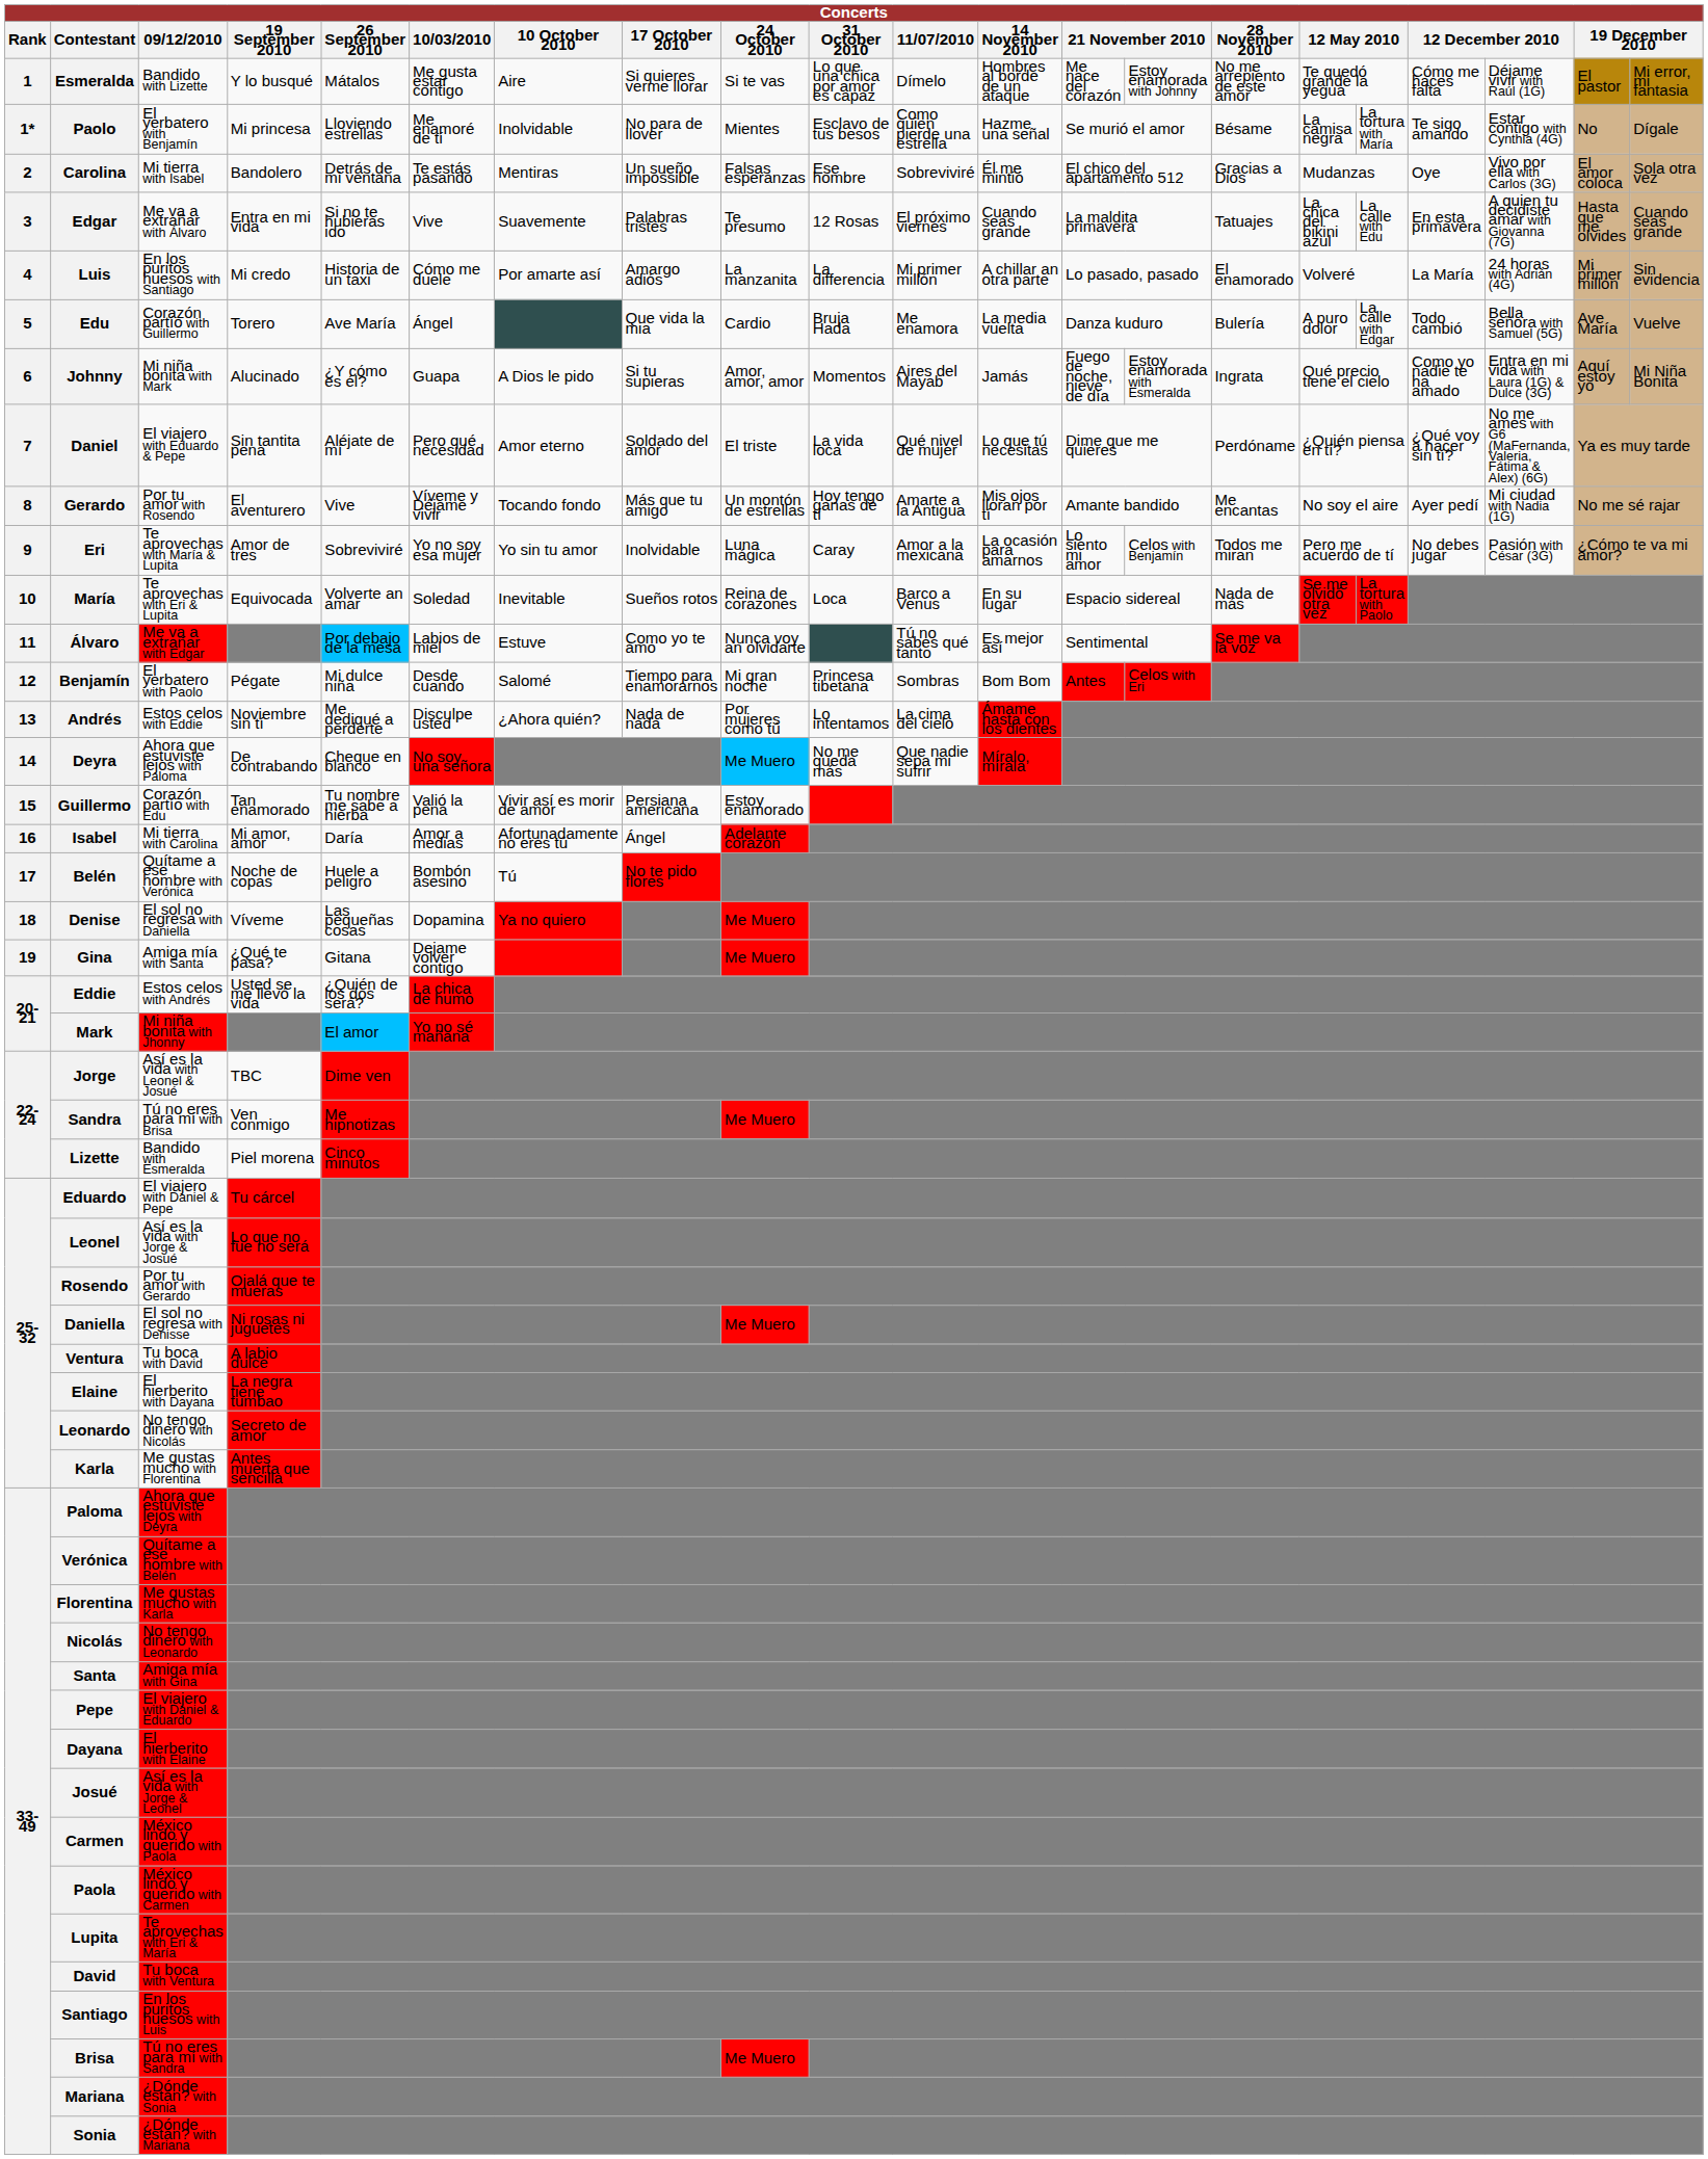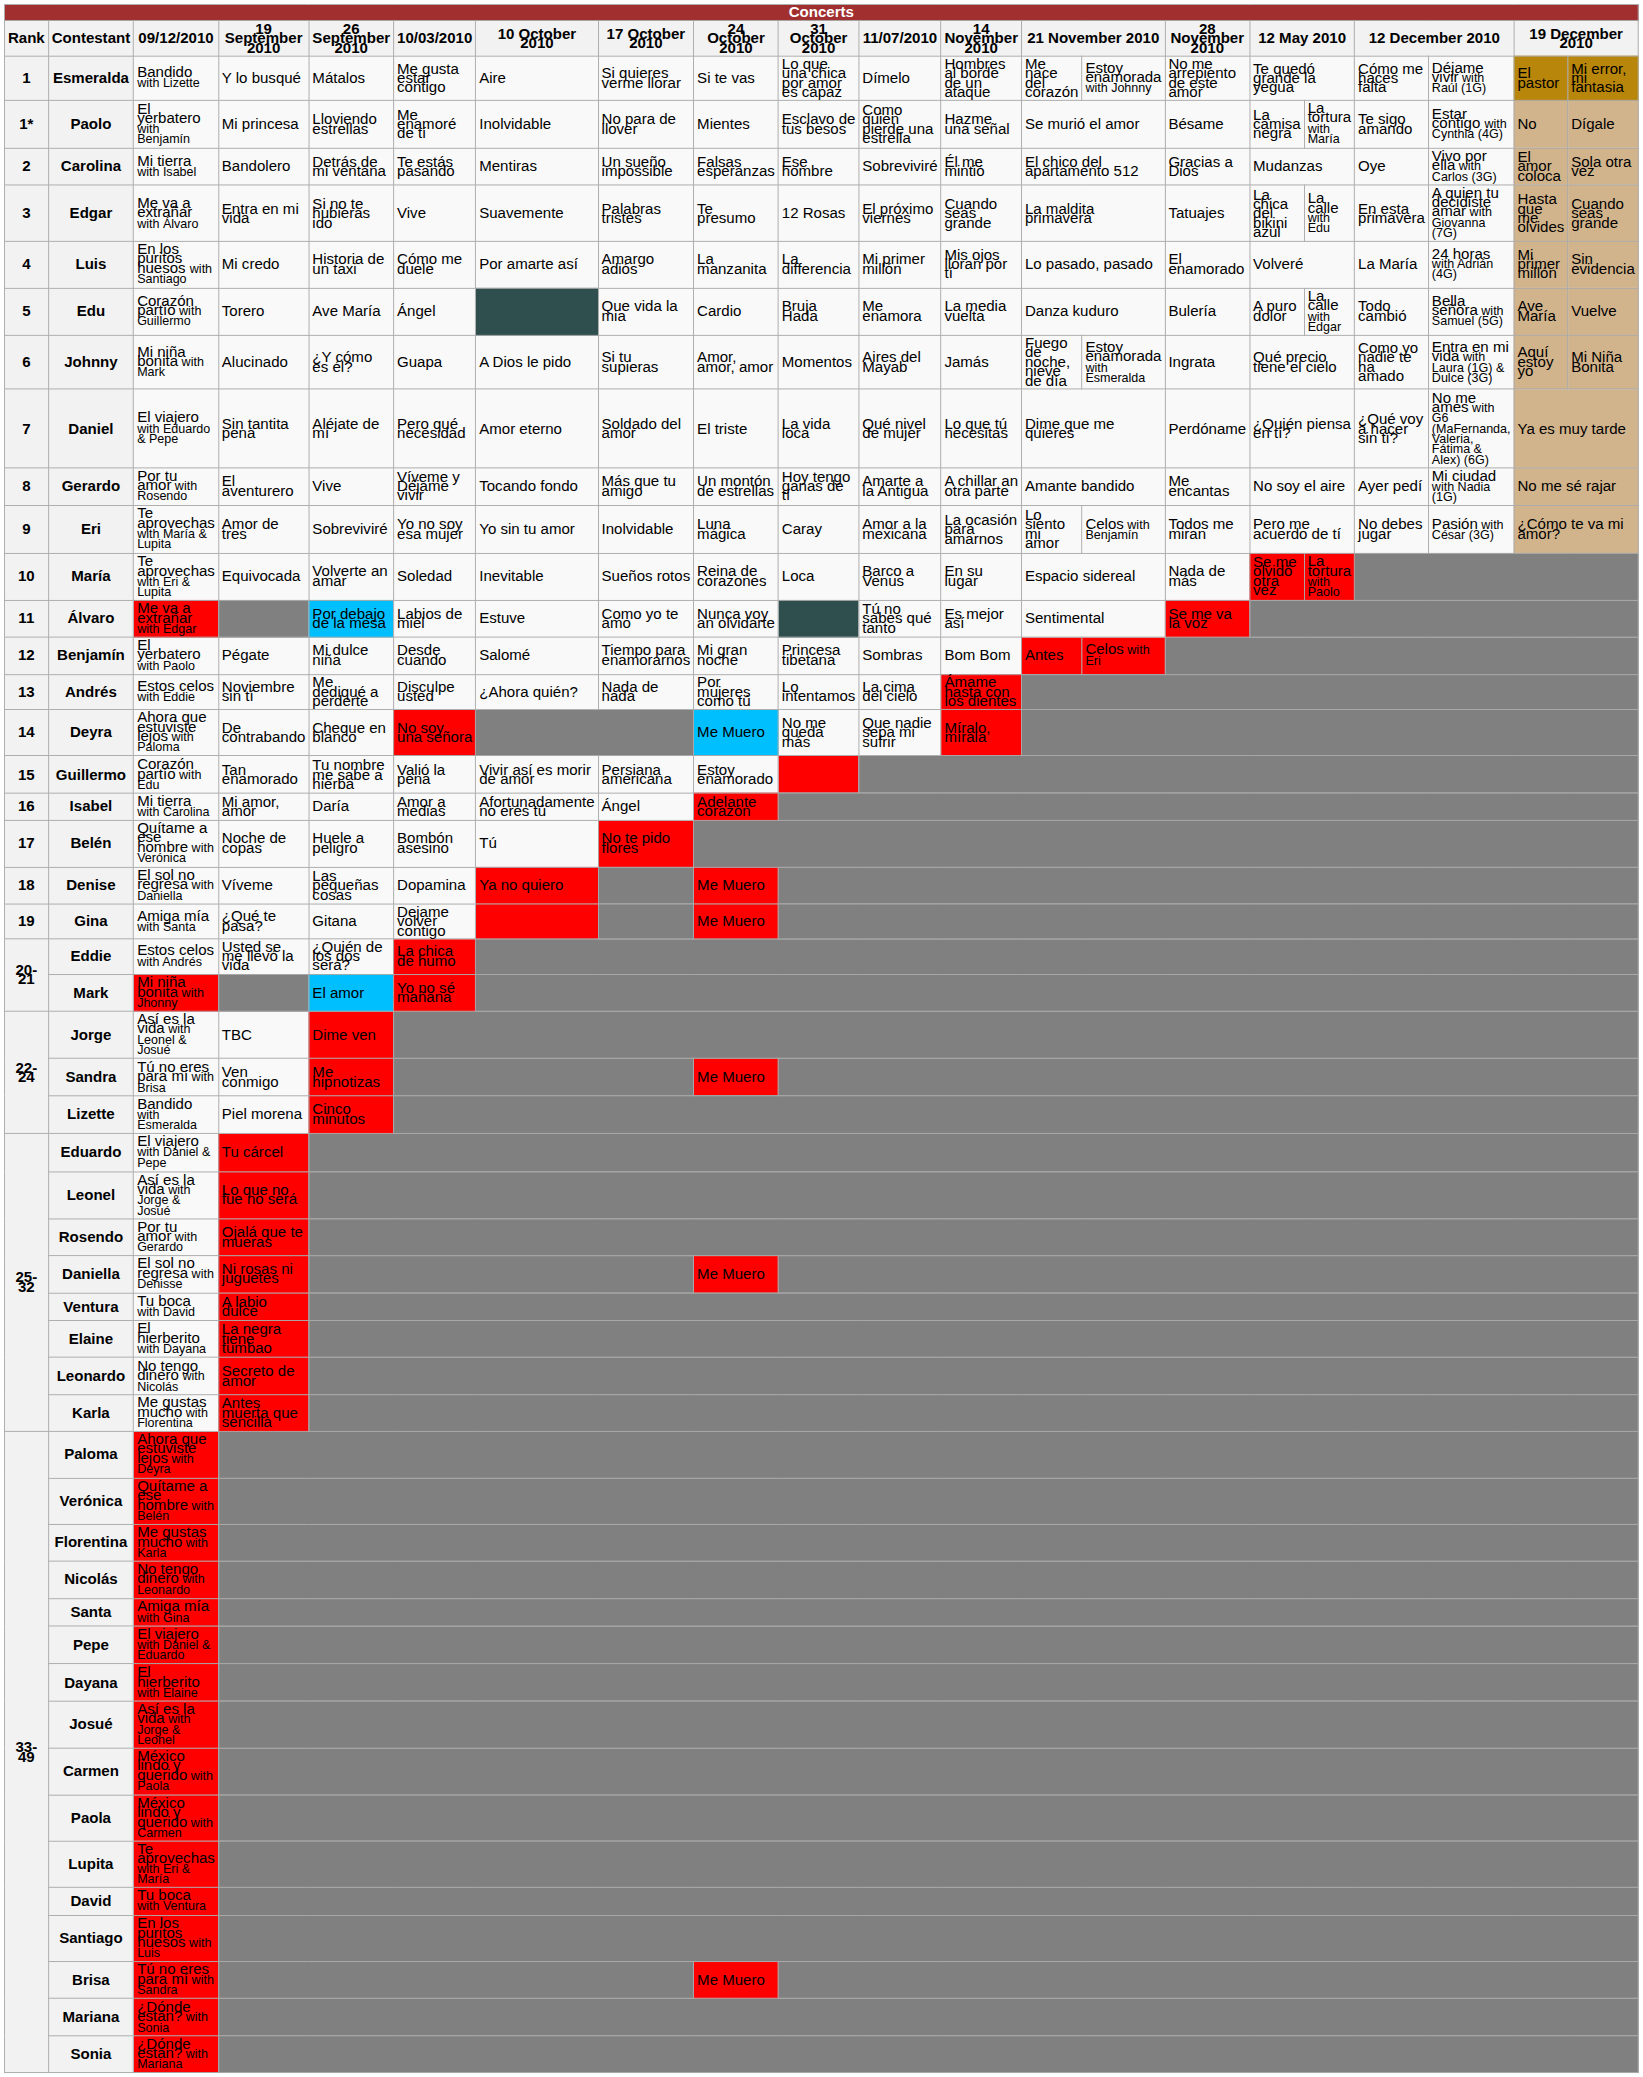Luis | 14 November 2010: A chillar an otra parte -> Mis ojos lloran por tí
Gerardo | 14 November 2010: Mis ojos lloran por tí -> A chillar an otra parte
